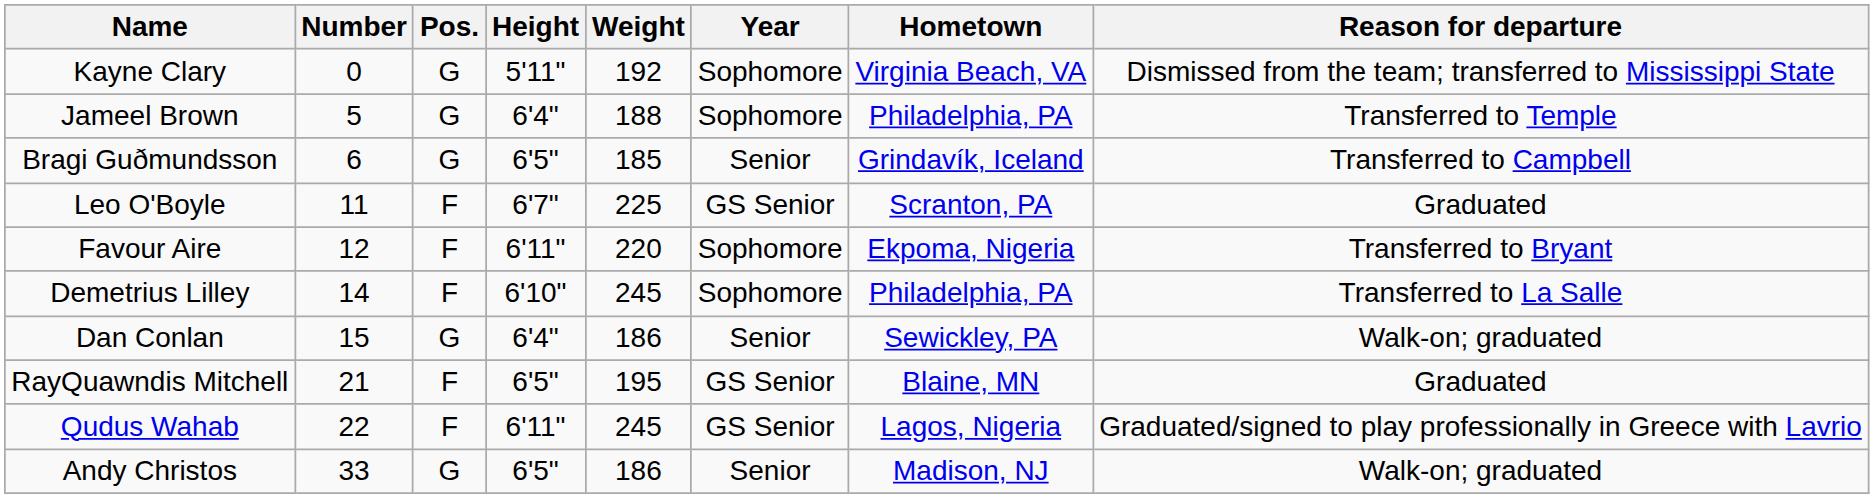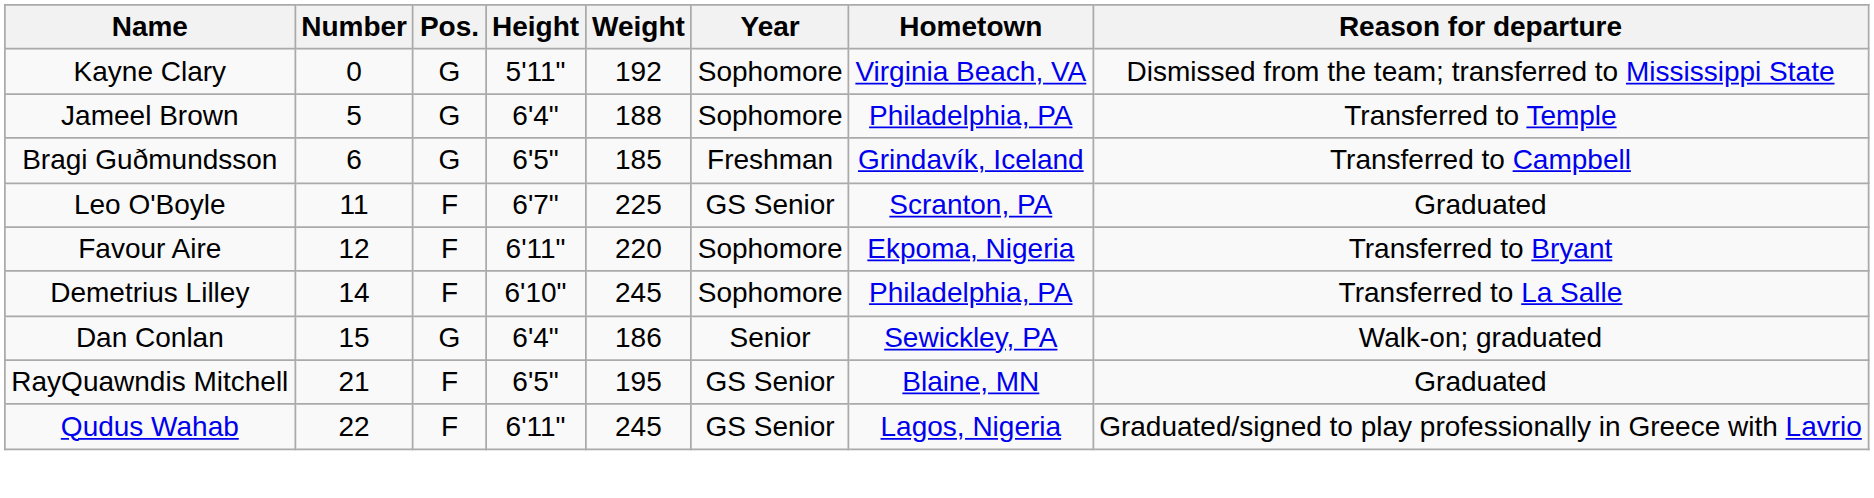Bragi Guðmundsson | Year: Senior -> Freshman
- row: Andy Christos | 33 | G | 6'5" | 186 | Senior | Madison, NJ | Walk-on; graduated
